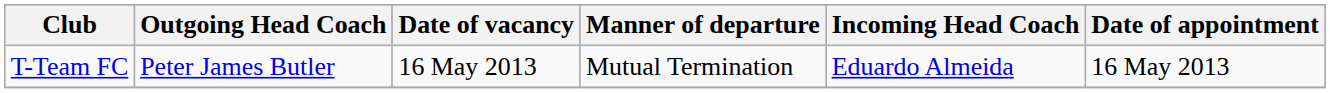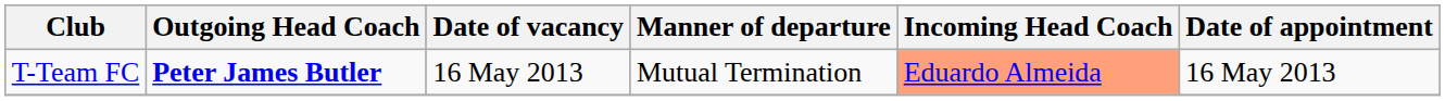T-Team FC | Outgoing Head Coach: normal -> bold
T-Team FC | Incoming Head Coach: no background -> lightsalmon background
